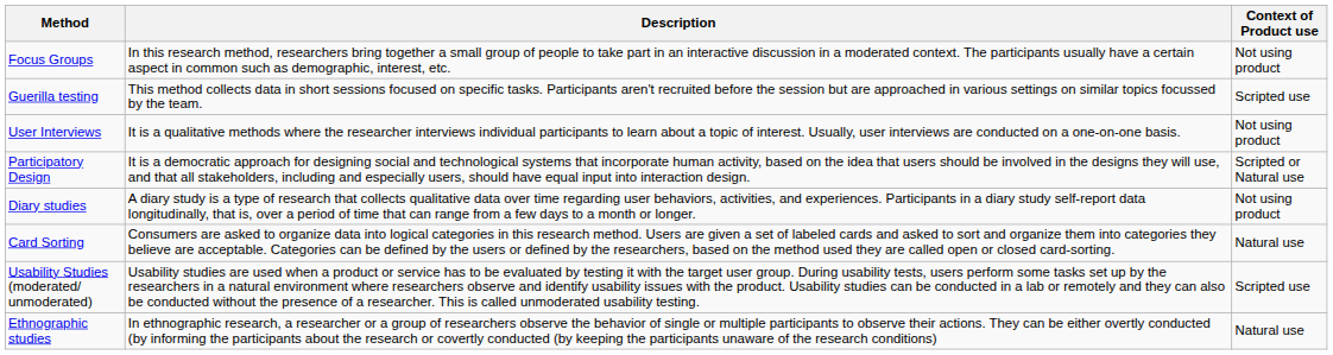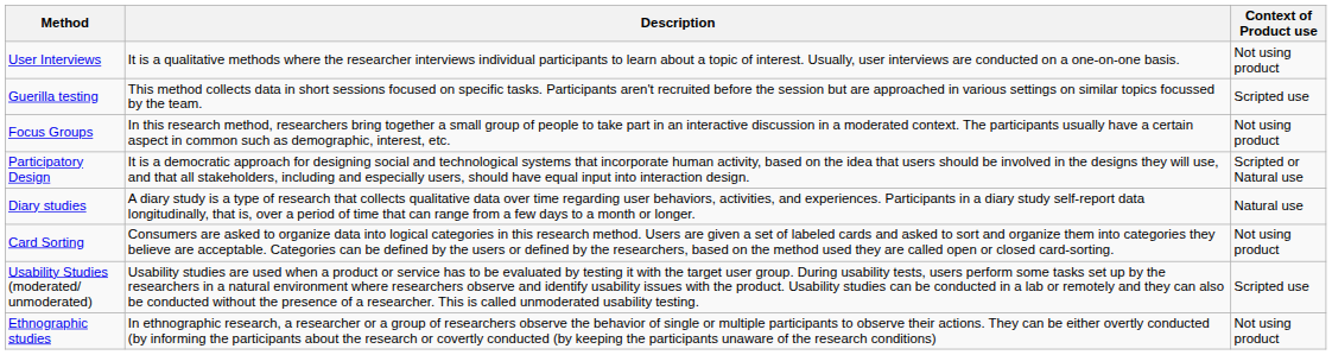rows swapped: User Interviews <-> Focus Groups
Diary studies | Context of Product use: Not using product -> Natural use
Card Sorting | Context of Product use: Natural use -> Not using product
Ethnographic studies | Context of Product use: Natural use -> Not using product
